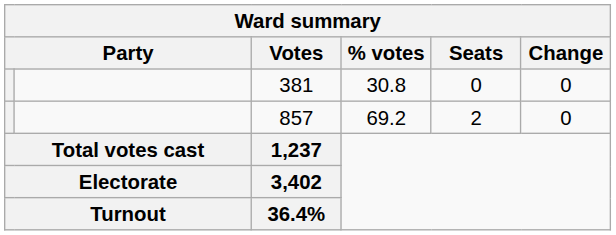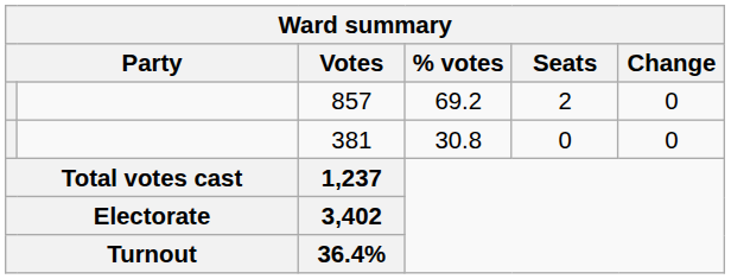rows swapped: 857 <-> 381
